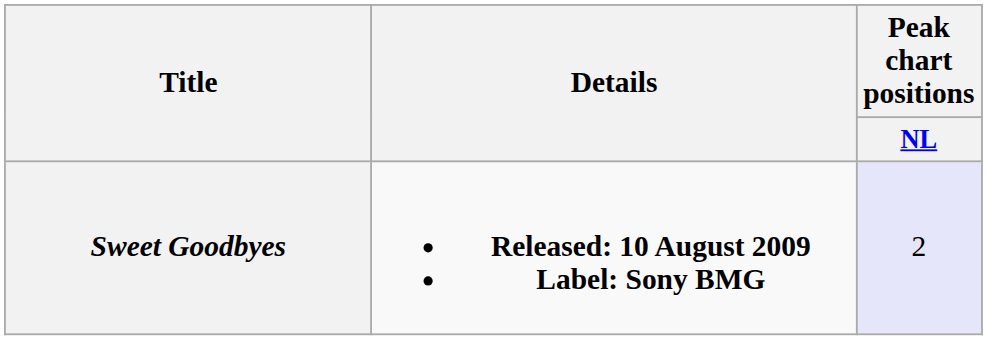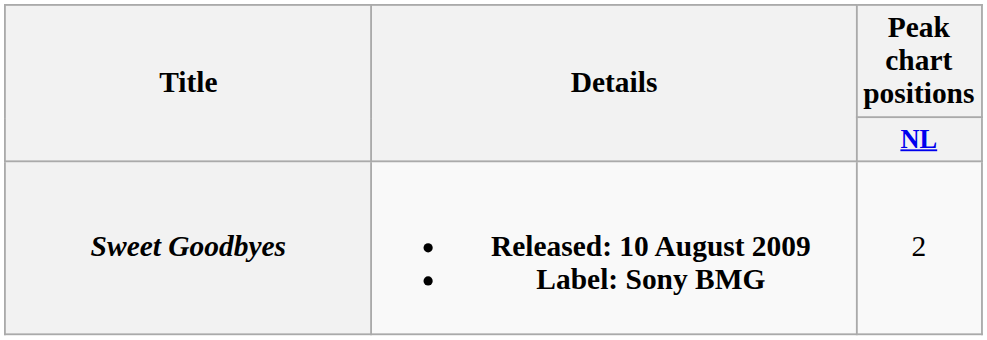Sweet Goodbyes | Peak chart positions / NL: lavender background -> no background
